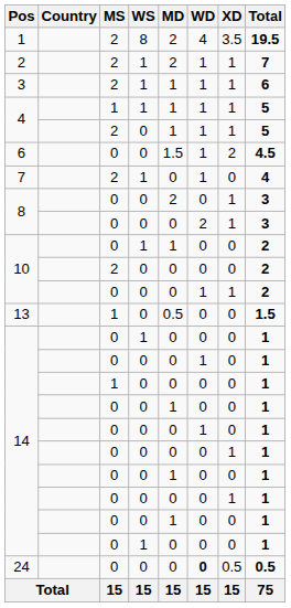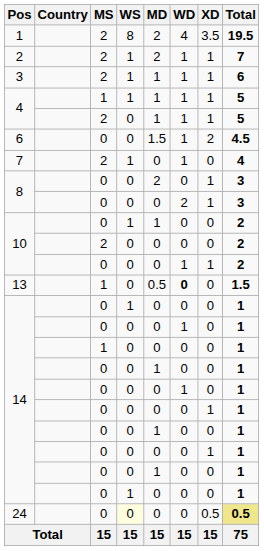13 | WD: normal -> bold
24 | WS: no background -> lightyellow background
24 | WD: bold -> normal
24 | Total: no background -> khaki background
